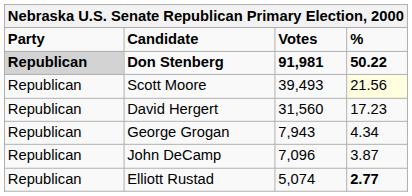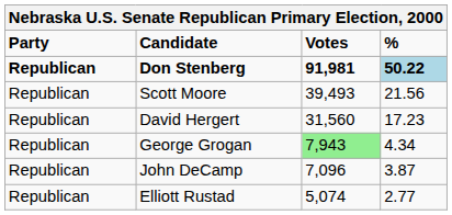Don Stenberg | Party: lightgrey background -> no background
Don Stenberg | %: no background -> lightblue background
Scott Moore | %: lightyellow background -> no background
George Grogan | Votes: no background -> lightgreen background
Elliott Rustad | %: bold -> normal
